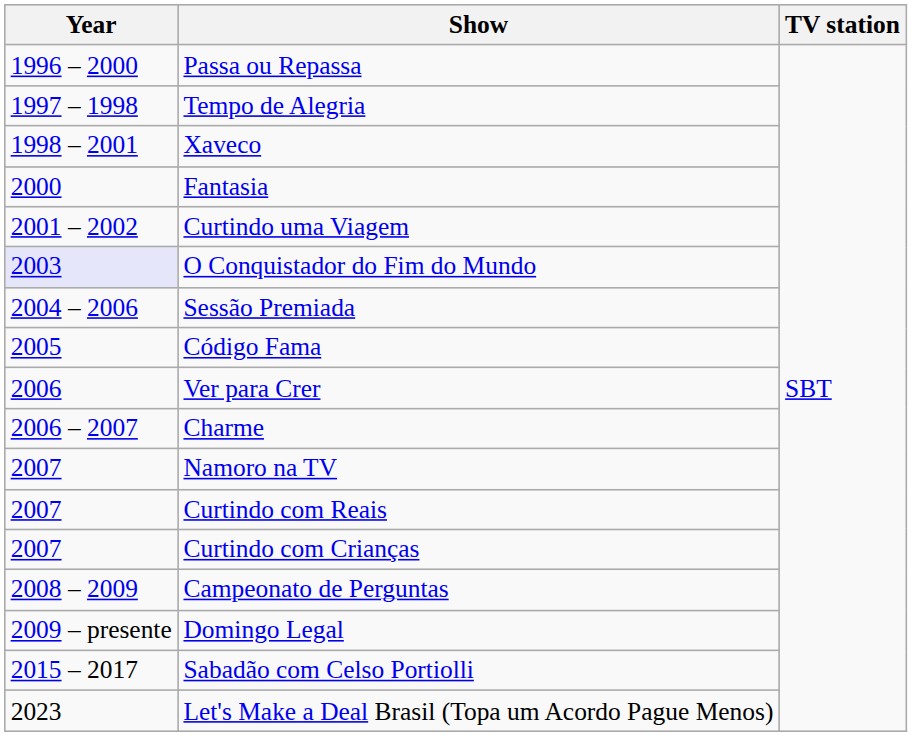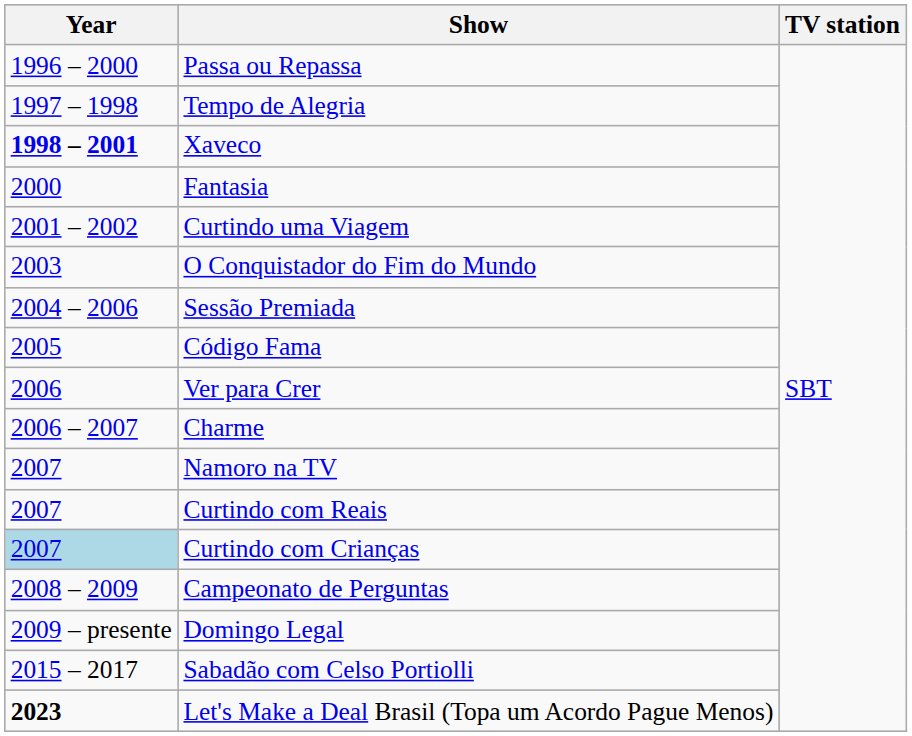Xaveco | Year: normal -> bold
O Conquistador do Fim do Mundo | Year: lavender background -> no background
Curtindo com Crianças | Year: no background -> lightblue background
Let's Make a Deal Brasil (Topa um Acordo Pague Menos) | Year: normal -> bold
